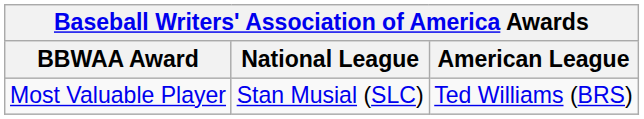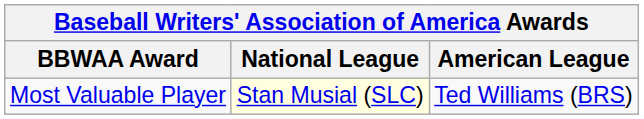Most Valuable Player | National League: no background -> lightyellow background
